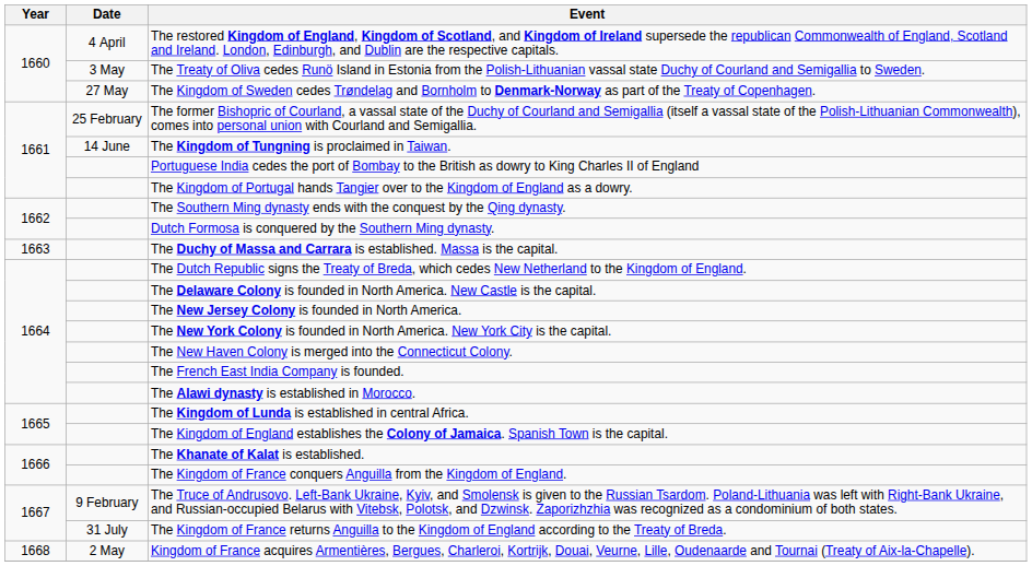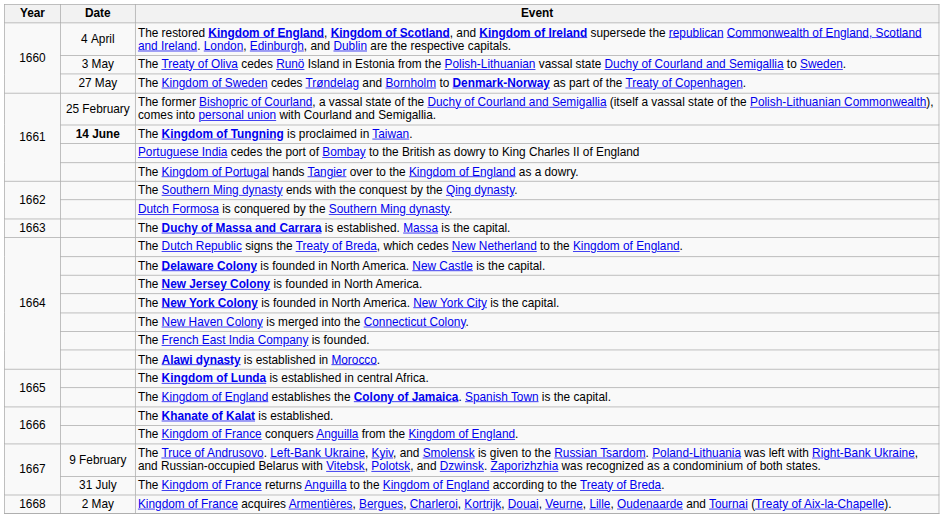The Kingdom of Tungning is proclaimed in Taiwan. | Date: normal -> bold
